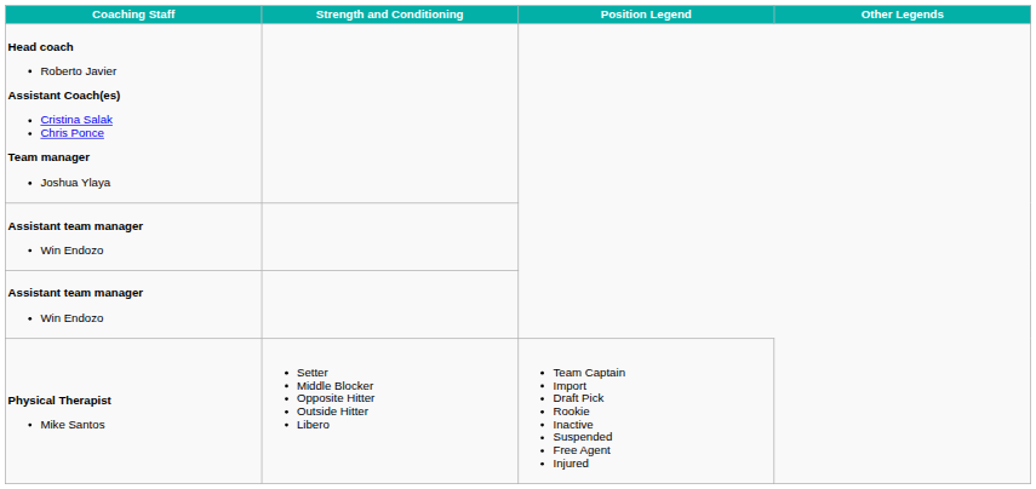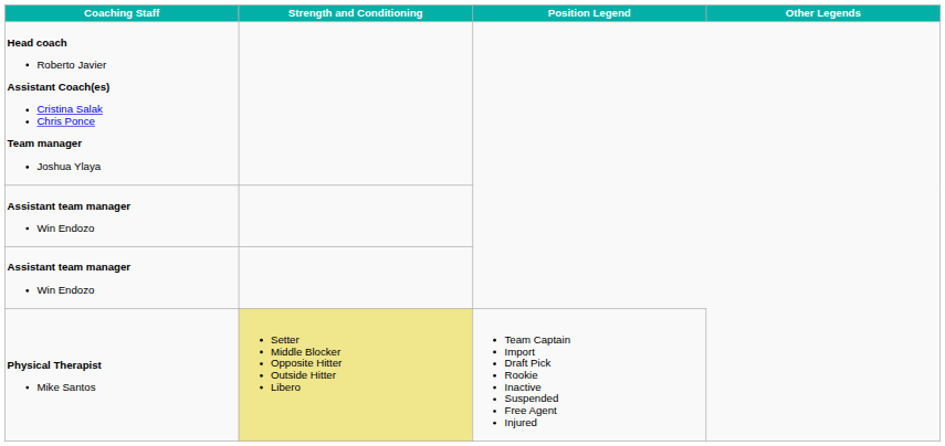Physical Therapist Mike Santos | Strength and Conditioning: no background -> khaki background
